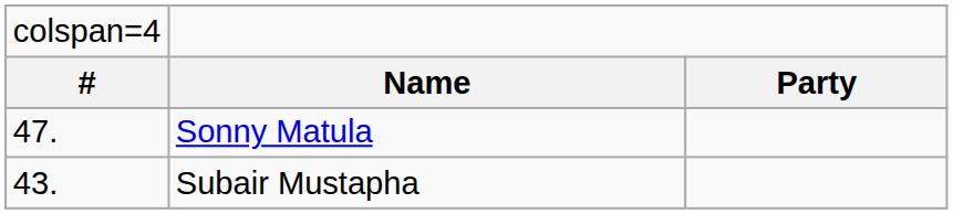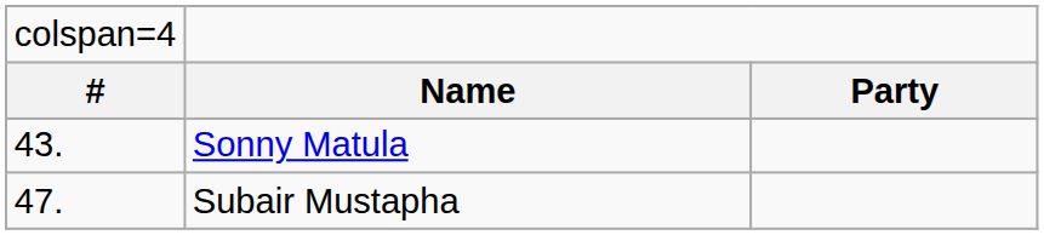Sonny Matula | column 1: 47. -> 43.
Subair Mustapha | column 1: 43. -> 47.
